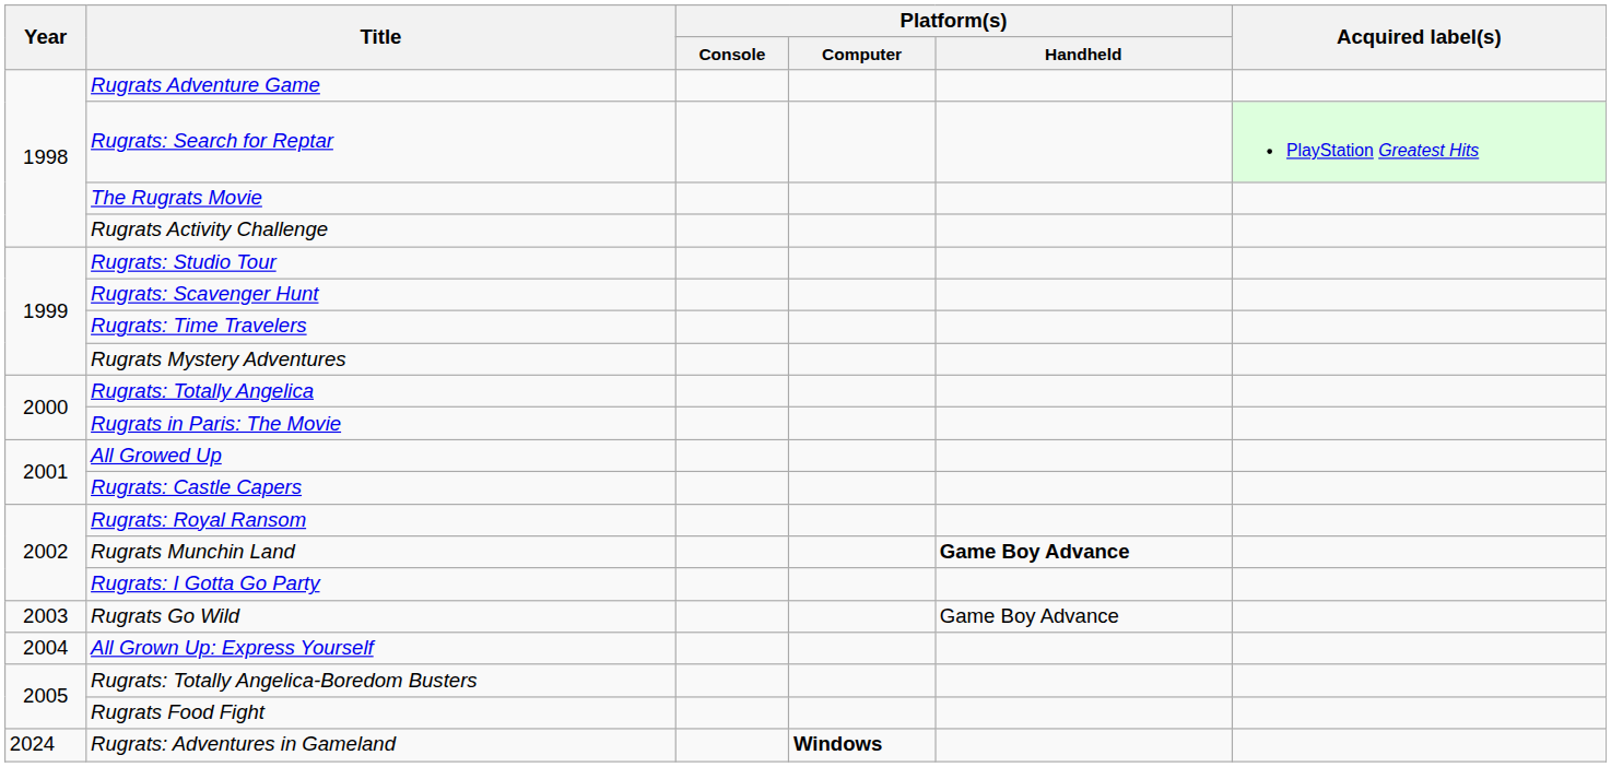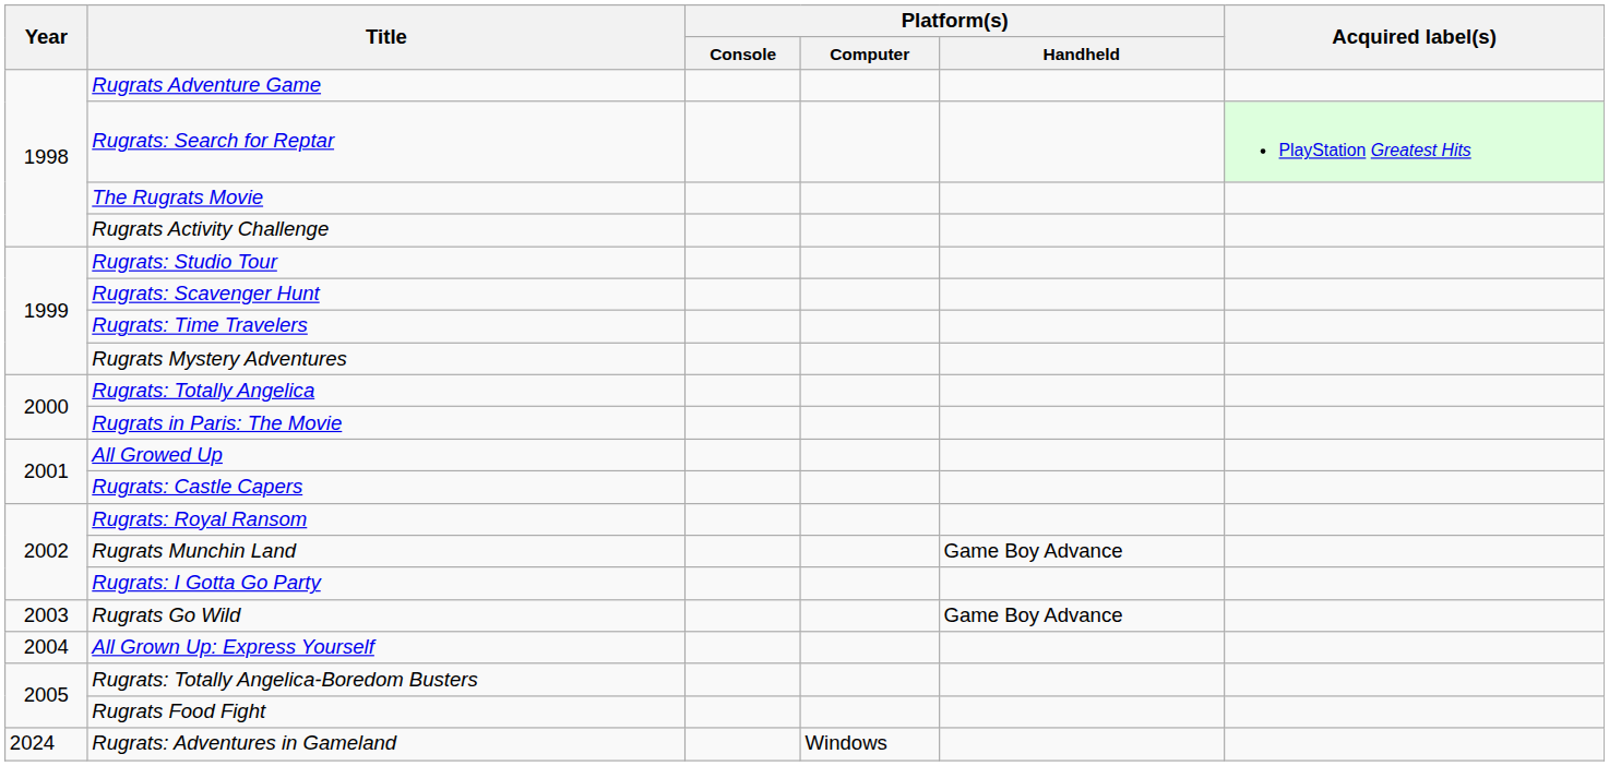Rugrats Munchin Land | Platform(s) / Handheld: bold -> normal
Rugrats: Adventures in Gameland | Platform(s) / Computer: bold -> normal
